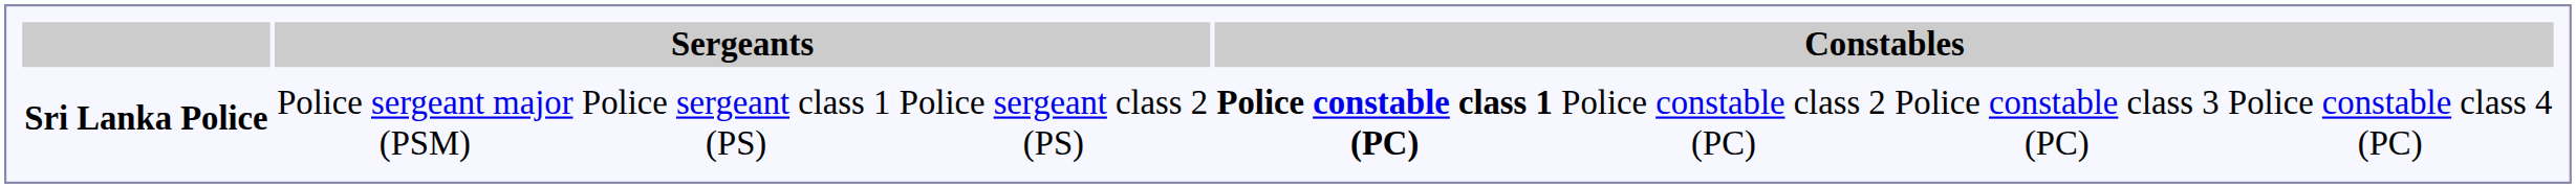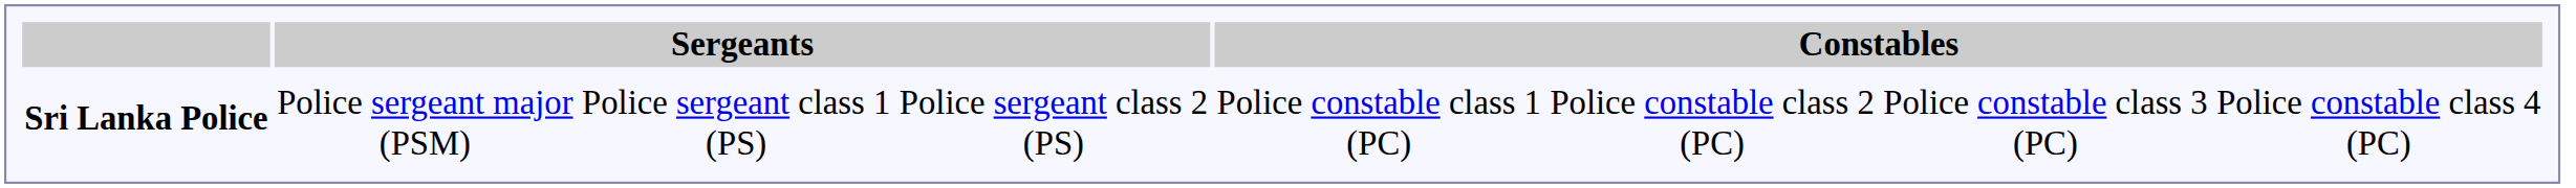Police sergeant major (PSM) | column 5: bold -> normal
